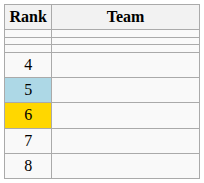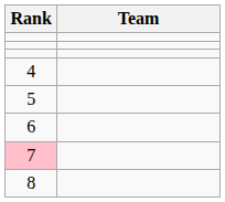row 6 | Rank: lightblue background -> no background
row 7 | Rank: gold background -> no background
row 8 | Rank: no background -> pink background
